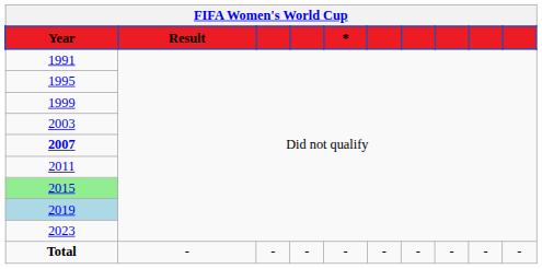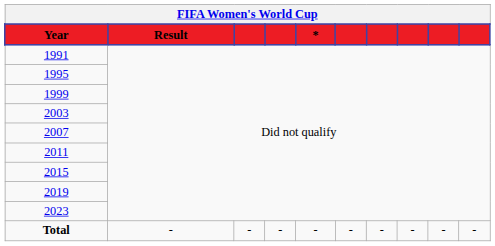2007 | Year: bold -> normal
2015 | Year: lightgreen background -> no background
2019 | Year: lightblue background -> no background
